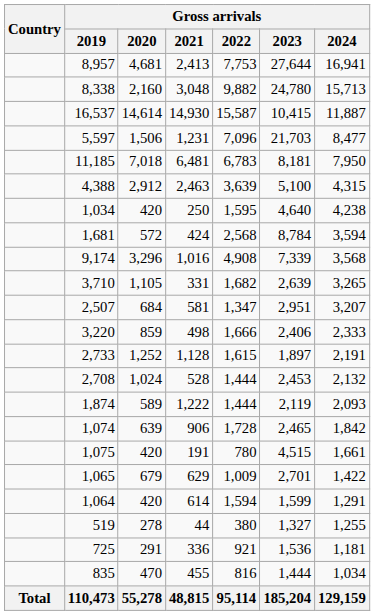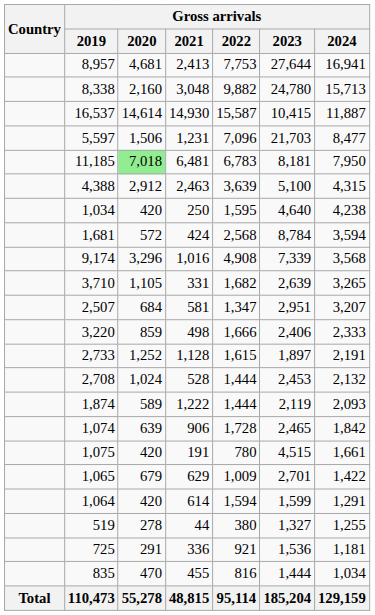11,185 | Gross arrivals / 2020: no background -> lightgreen background
